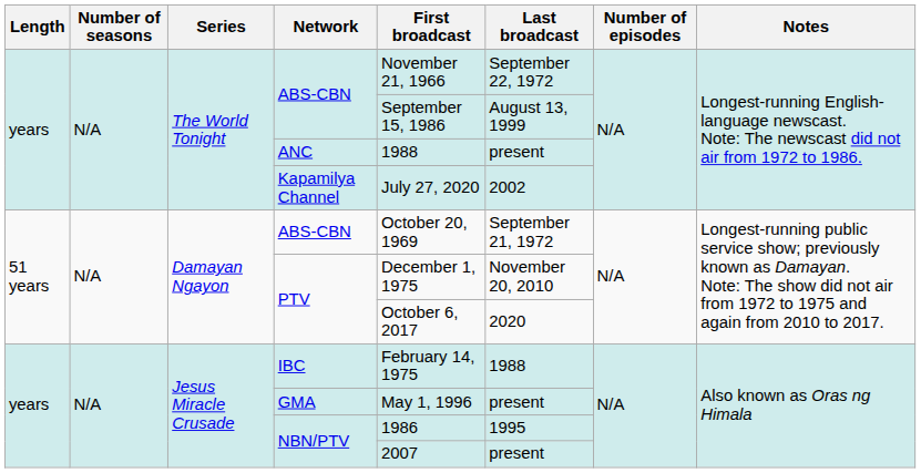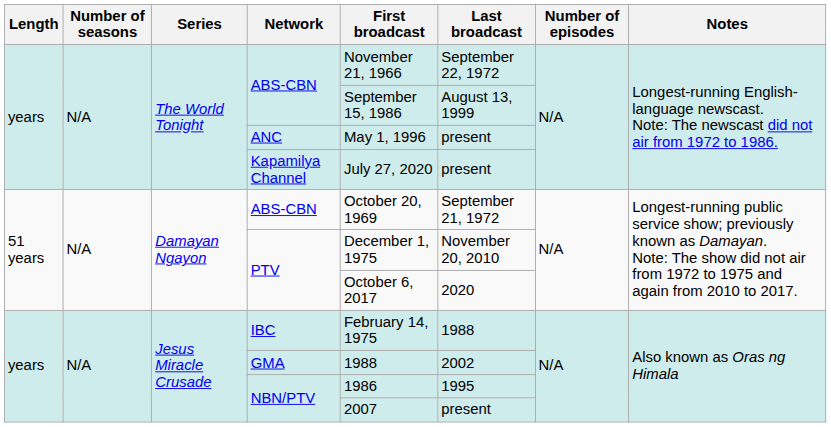ANC | First broadcast: 1988 -> May 1, 1996
Kapamilya Channel | Last broadcast: 2002 -> present
GMA | First broadcast: May 1, 1996 -> 1988
GMA | Last broadcast: present -> 2002
